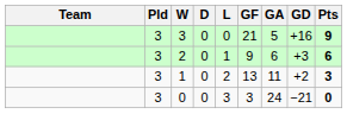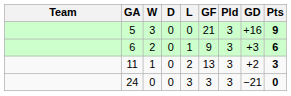columns swapped: Pld <-> GA
